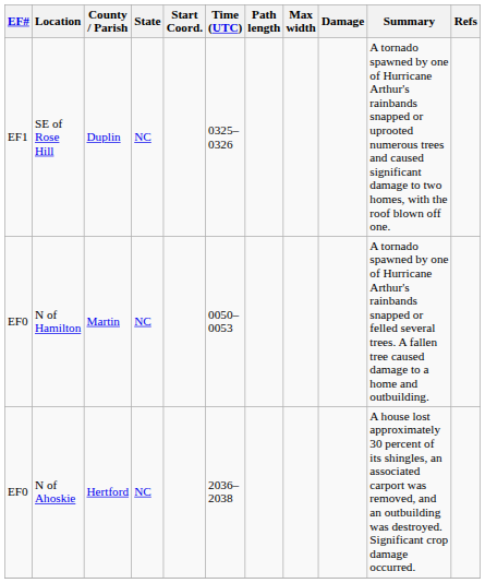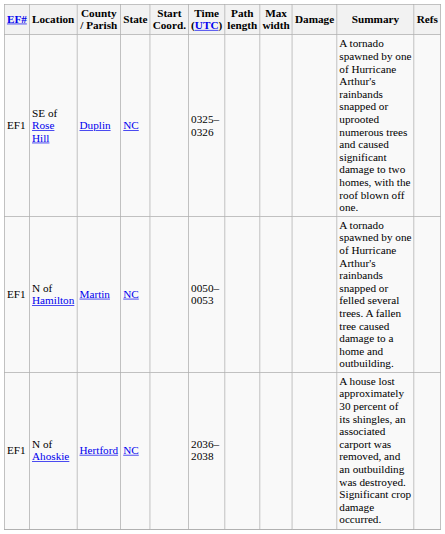N of Hamilton | EF#: EF0 -> EF1
N of Ahoskie | EF#: EF0 -> EF1
